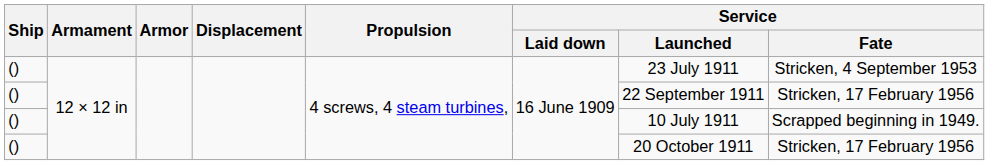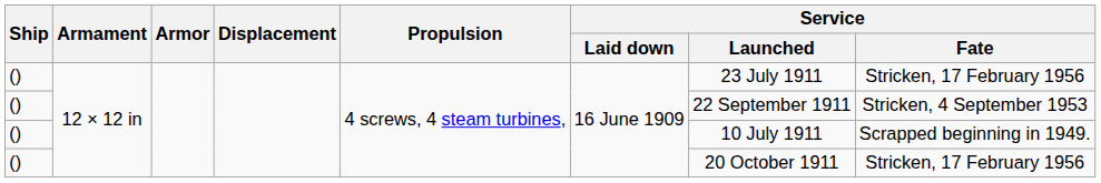row 3 | Service / Fate: Stricken, 4 September 1953 -> Stricken, 17 February 1956
row 4 | Service / Fate: Stricken, 17 February 1956 -> Stricken, 4 September 1953
